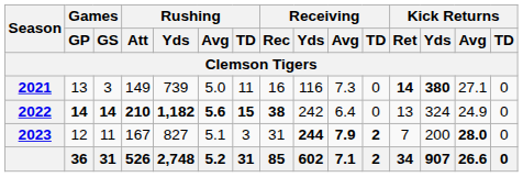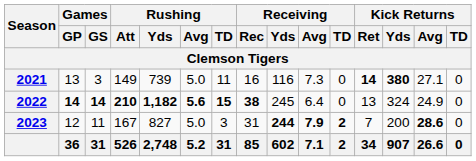2022 | Receiving / Yds: 242 -> 245
2023 | Rushing / Avg: 5.1 -> 5.0
2023 | Kick Returns / Avg: 28.0 -> 28.6
